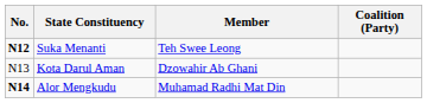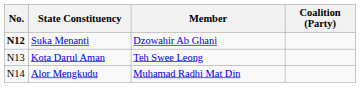Suka Menanti | Member: Teh Swee Leong -> Dzowahir Ab Ghani
Kota Darul Aman | Member: Dzowahir Ab Ghani -> Teh Swee Leong
Alor Mengkudu | No.: bold -> normal
